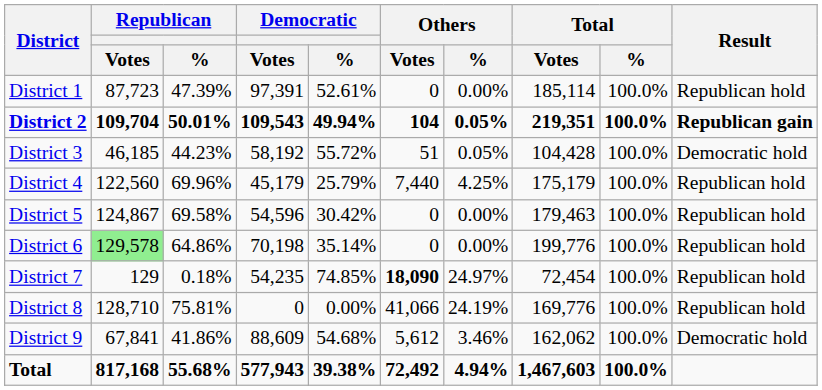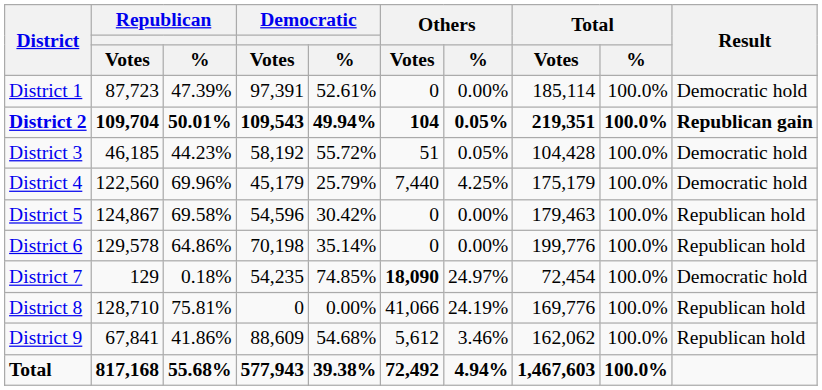District 1 | Result: Republican hold -> Democratic hold
District 4 | Result: Republican hold -> Democratic hold
District 6 | Republican / Votes: lightgreen background -> no background
District 7 | Result: Republican hold -> Democratic hold
District 9 | Result: Democratic hold -> Republican hold
